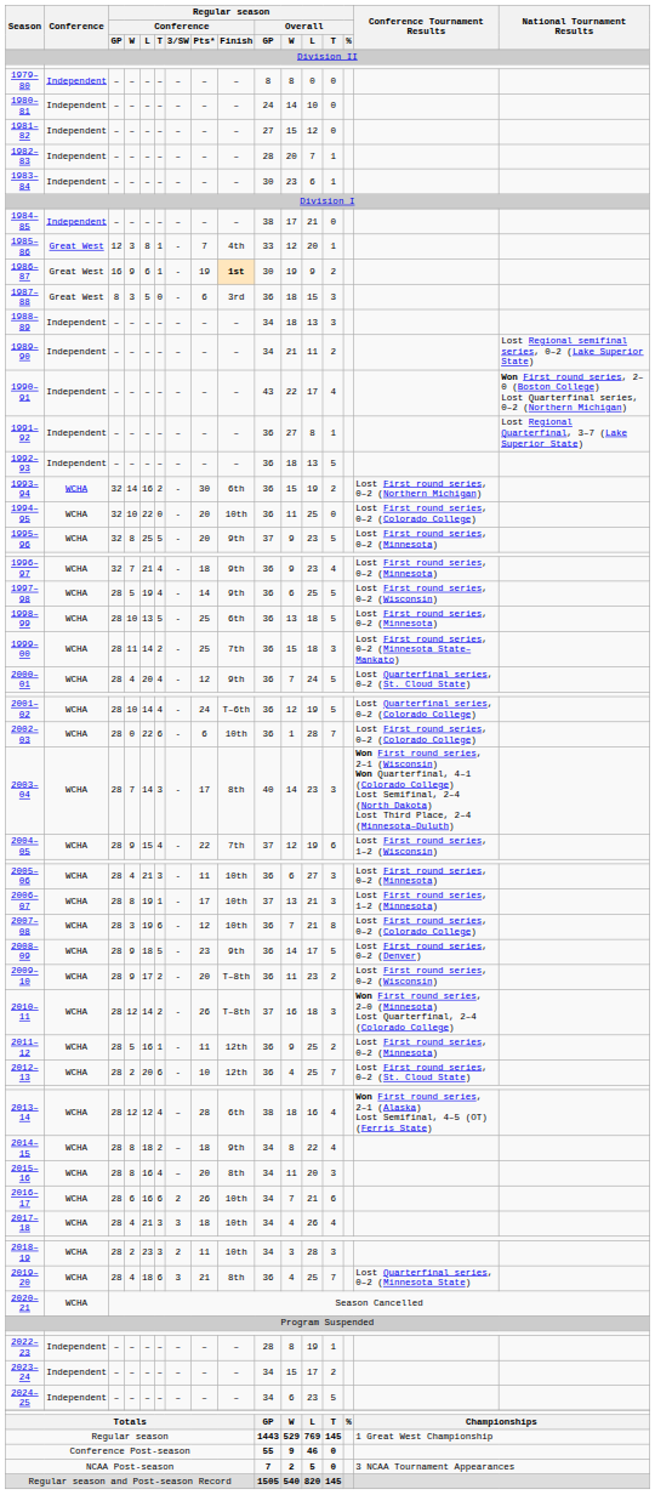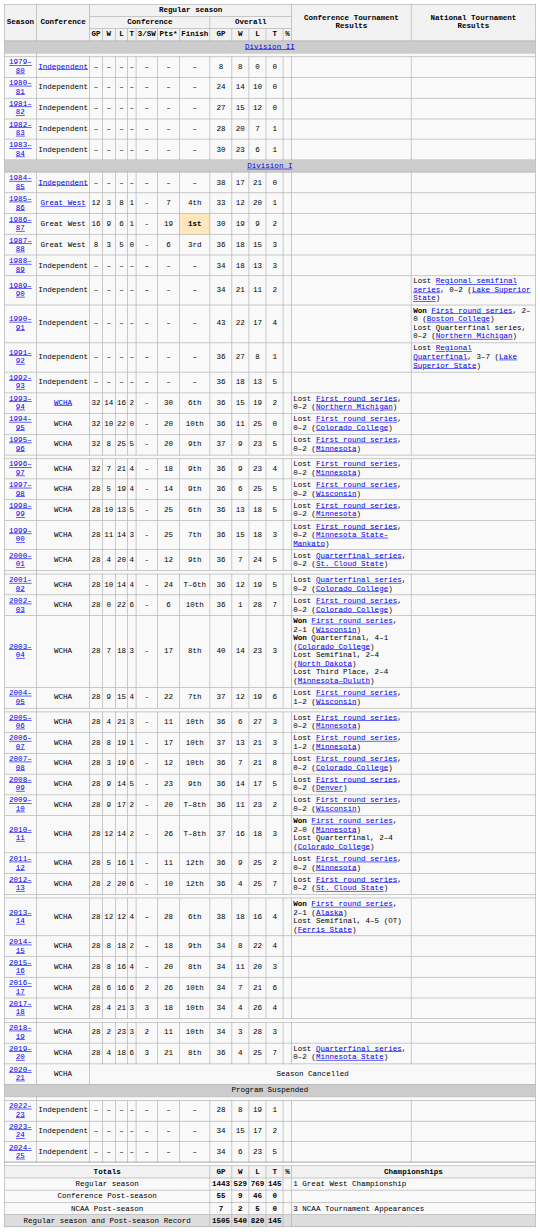1999–00 | Regular season / Conference / T: 2 -> 3
2003–04 | Regular season / Conference / L: 14 -> 18
2008–09 | Regular season / Conference / L: 18 -> 14
